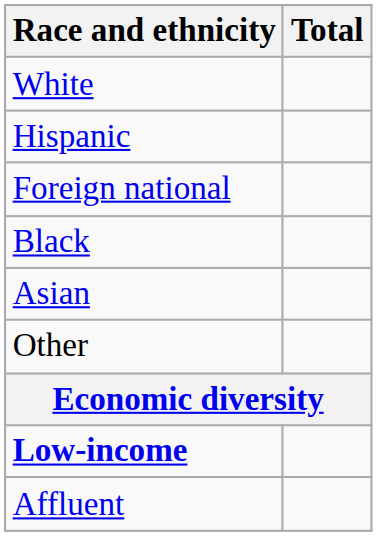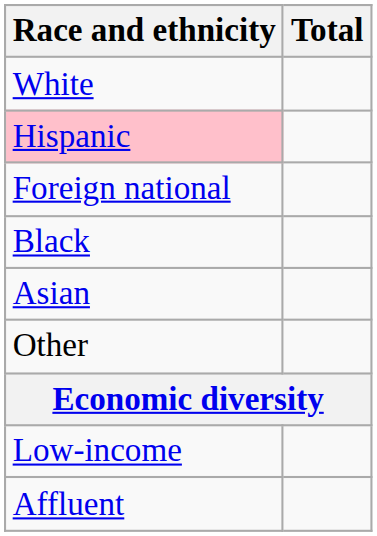Hispanic | Race and ethnicity: no background -> pink background
Low-income | Race and ethnicity: bold -> normal
